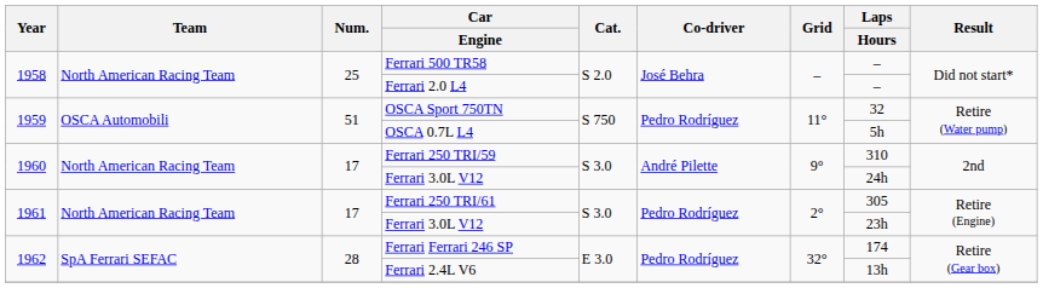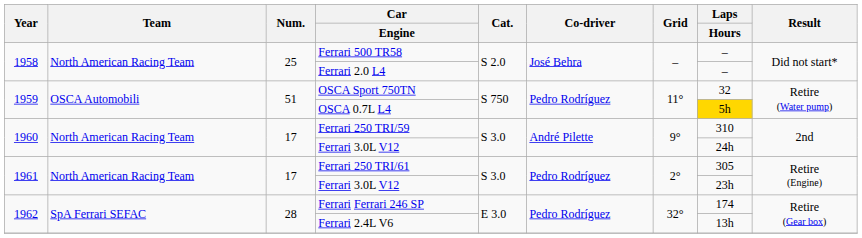OSCA 0.7L L4 | Laps / Hours: no background -> gold background
